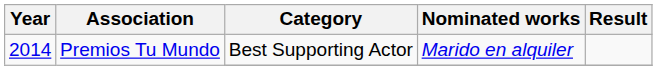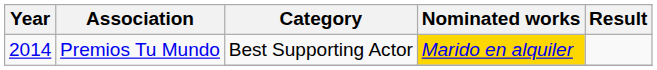Premios Tu Mundo / Best Supporting Actor | Nominated works: no background -> gold background
